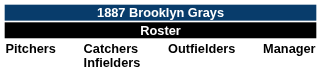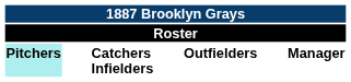Pitchers | column 1: no background -> paleturquoise background
